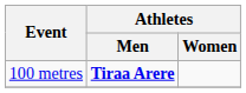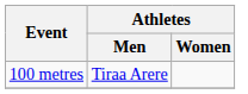100 metres | Athletes / Men: bold -> normal
